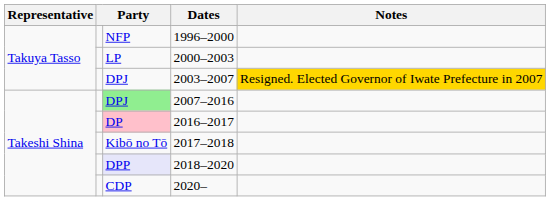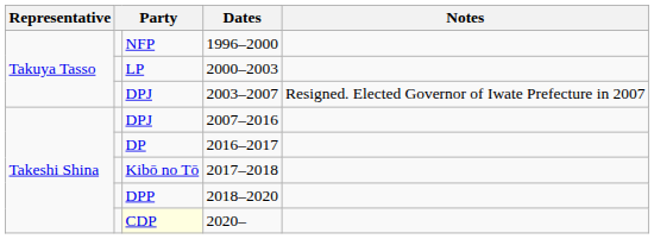2003–2007 | Notes: gold background -> no background
2007–2016 | column 3: lightgreen background -> no background
2016–2017 | column 3: pink background -> no background
2018–2020 | column 3: lavender background -> no background
2020– | column 3: no background -> lightyellow background
